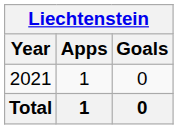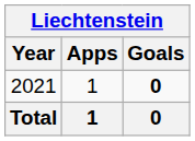2021 | Goals: normal -> bold
